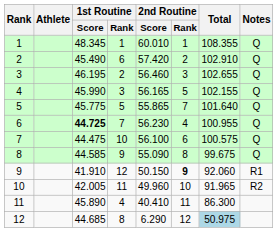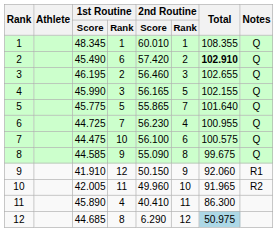row 4 | Total: normal -> bold
row 8 | 1st Routine / Score: bold -> normal
row 11 | 2nd Routine / Rank: bold -> normal
